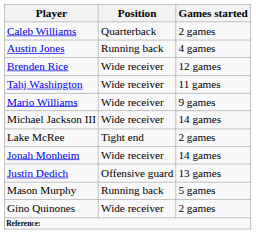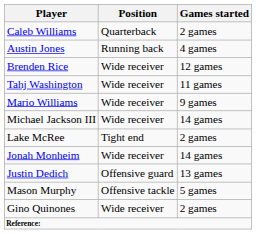Mason Murphy | Position: Running back -> Offensive tackle
